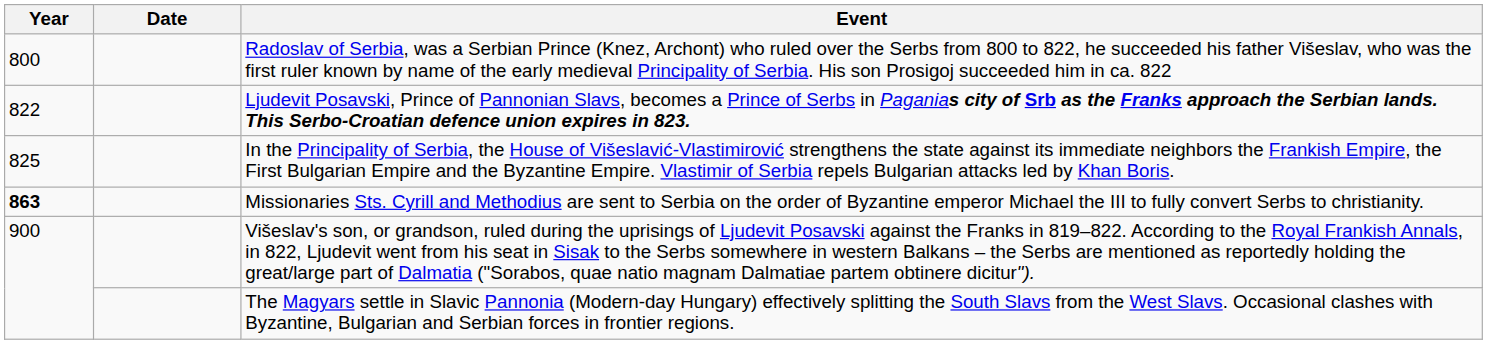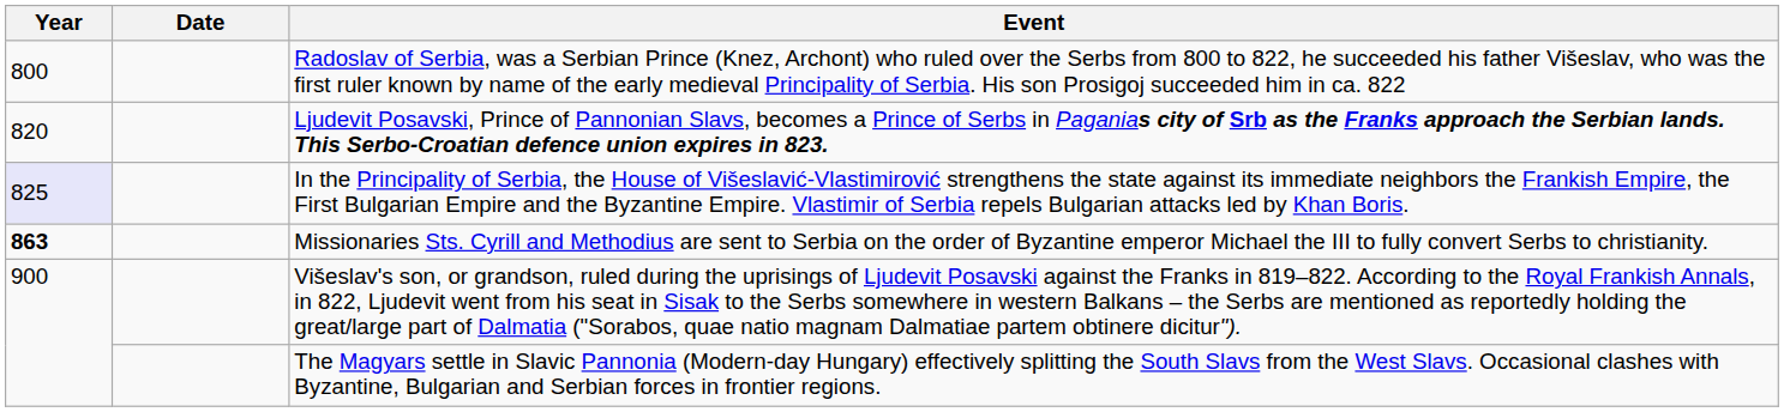row 3 | Year: 822 -> 820
row 4 | Year: no background -> lavender background
